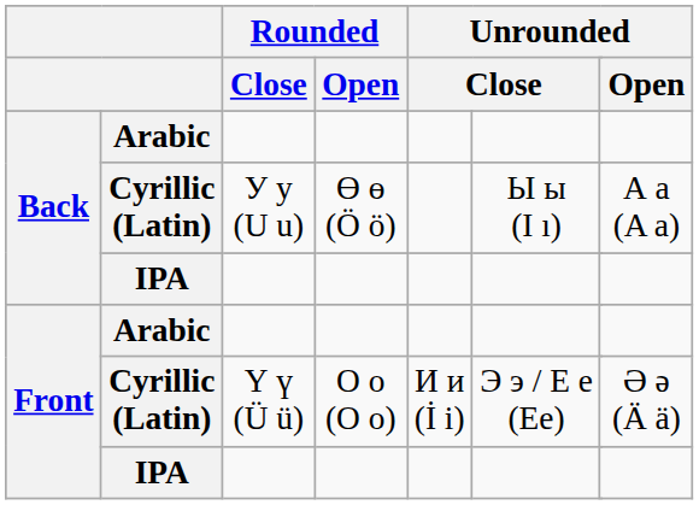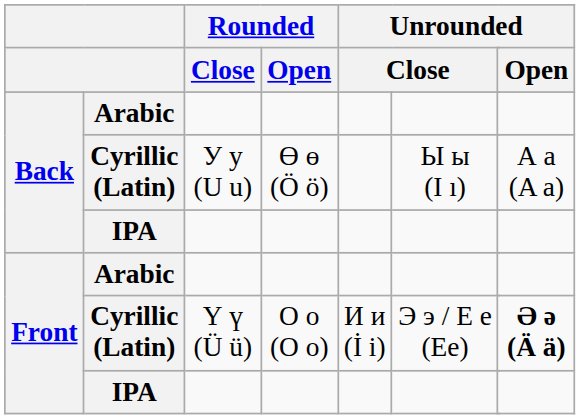Front / Cyrillic (Latin) | Unrounded / Open: normal -> bold
